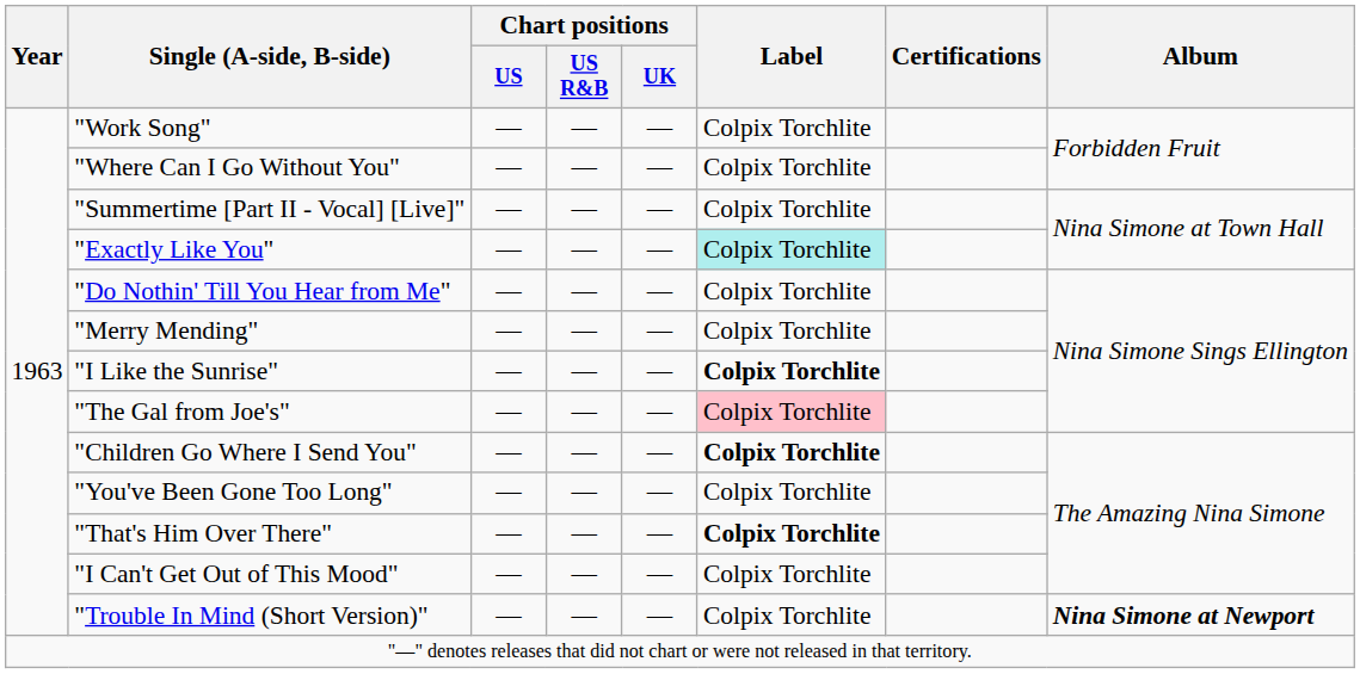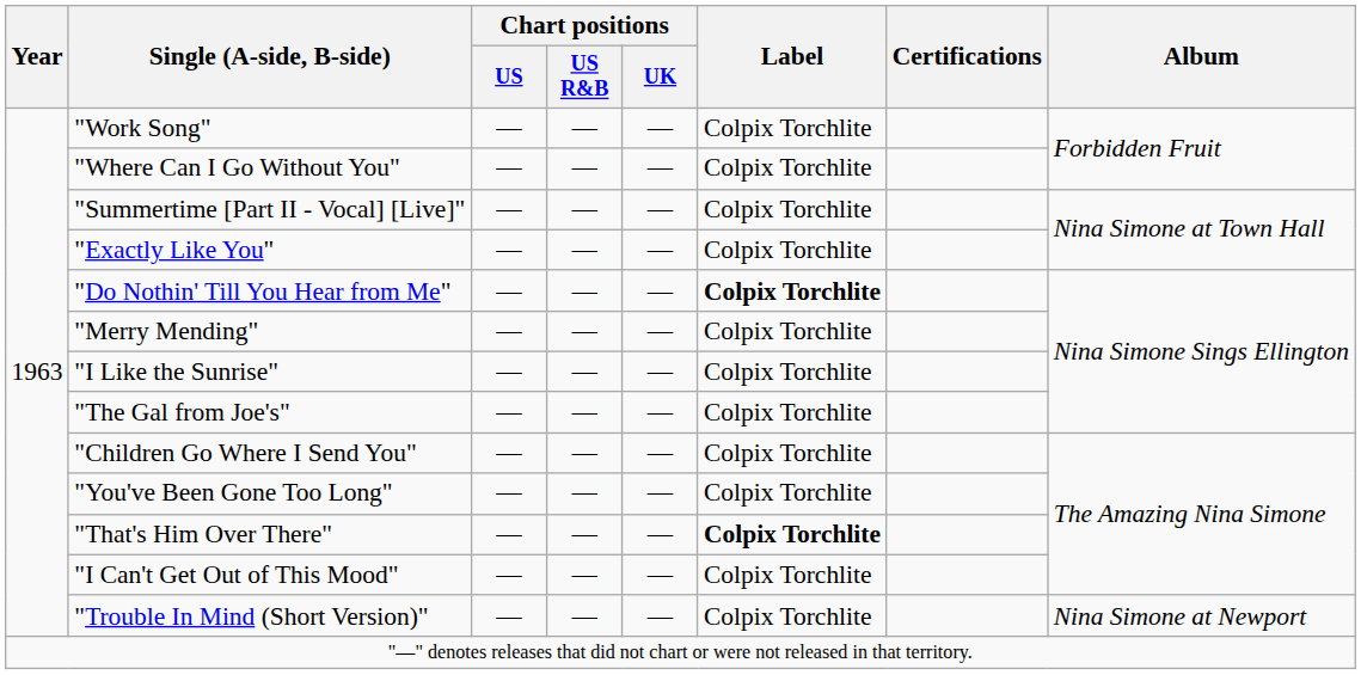"Exactly Like You" | Label: paleturquoise background -> no background
"Do Nothin' Till You Hear from Me" | Label: normal -> bold
"I Like the Sunrise" | Label: bold -> normal
"The Gal from Joe's" | Label: pink background -> no background
"Children Go Where I Send You" | Label: bold -> normal
"Trouble In Mind (Short Version)" | Album: bold -> normal
